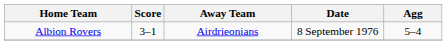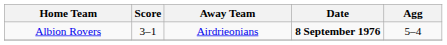Albion Rovers | Date: normal -> bold
